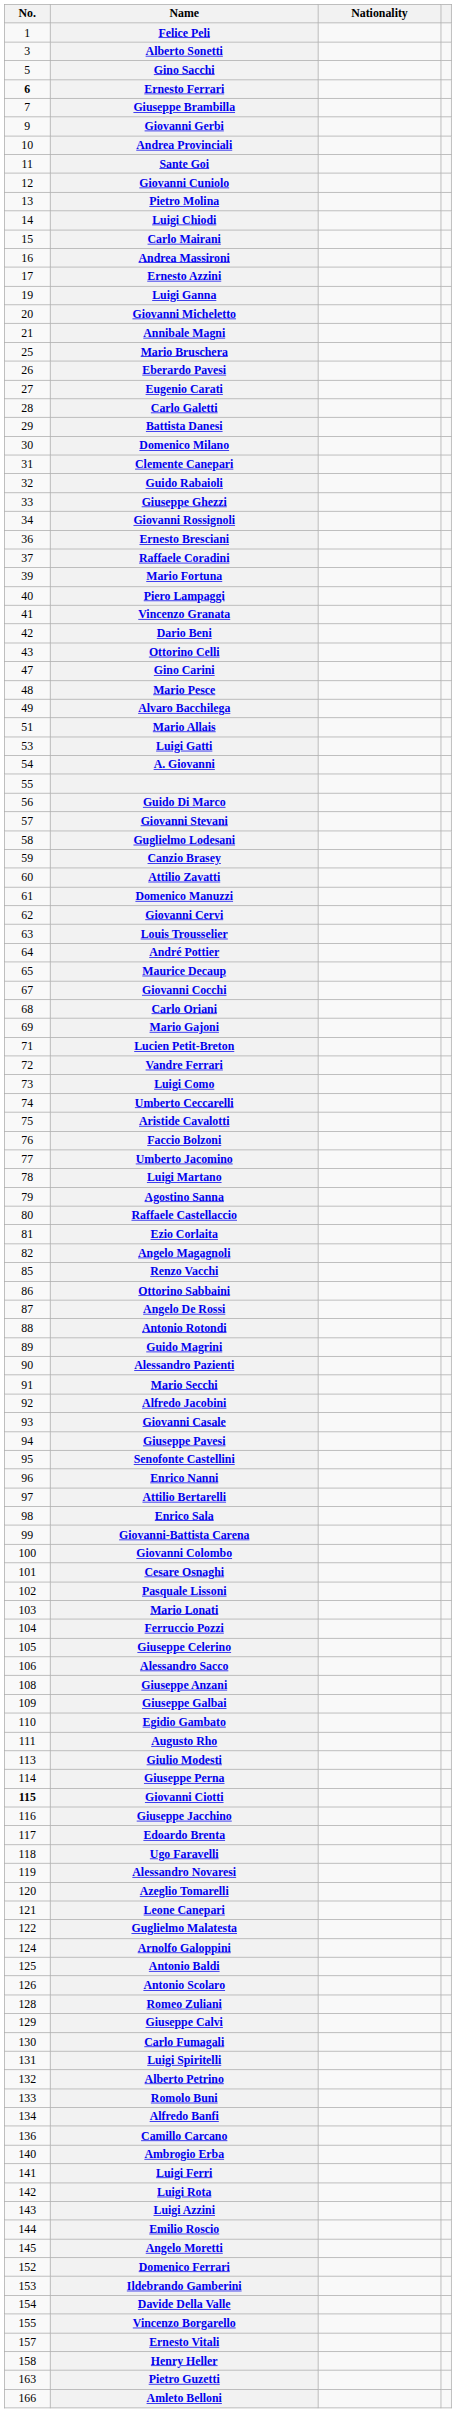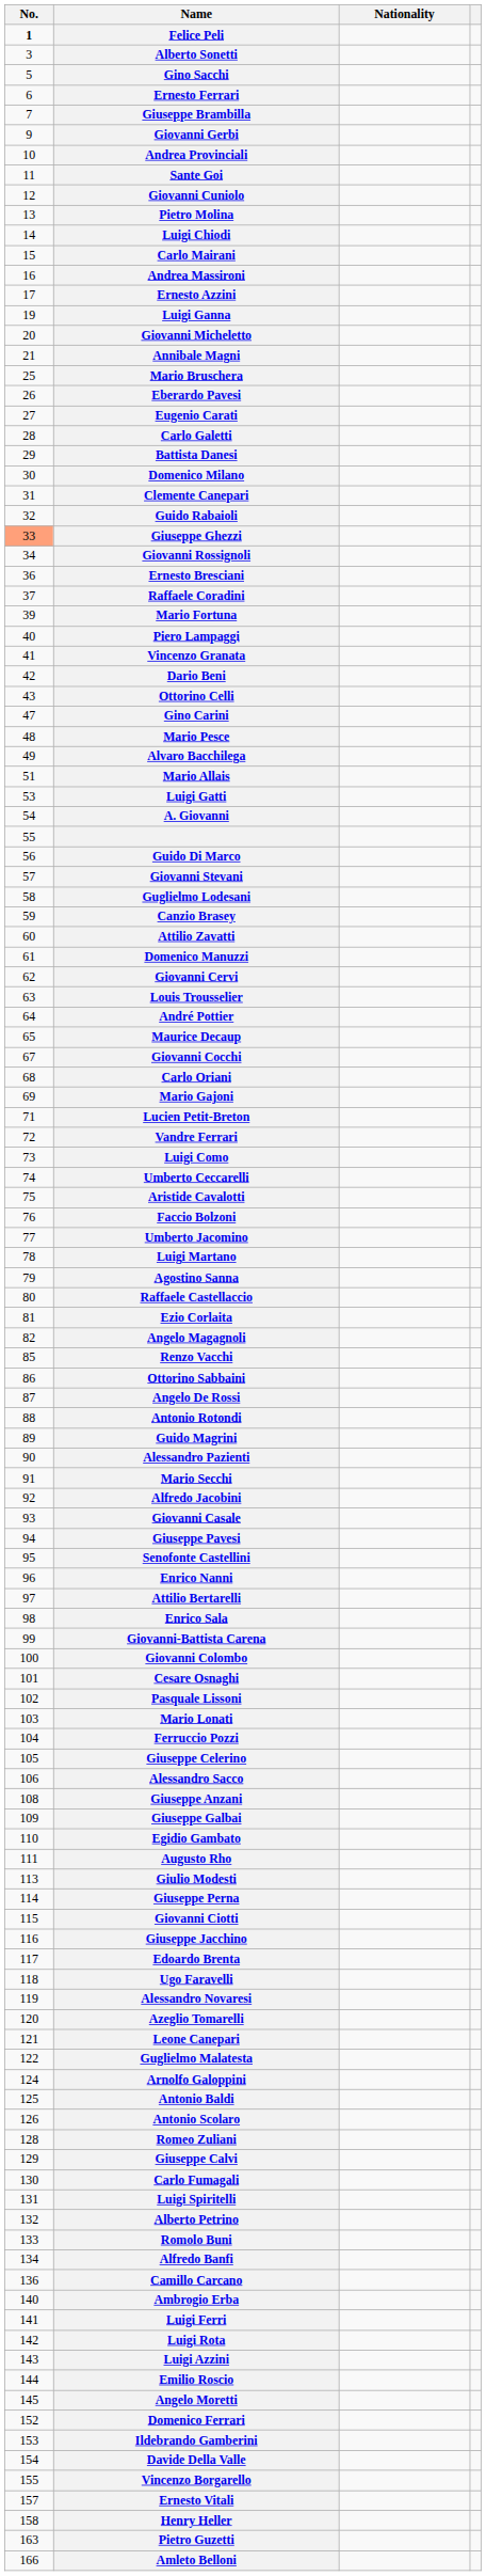Felice Peli | No.: normal -> bold
Ernesto Ferrari | No.: bold -> normal
Giuseppe Ghezzi | No.: no background -> lightsalmon background
Giovanni Ciotti | No.: bold -> normal
